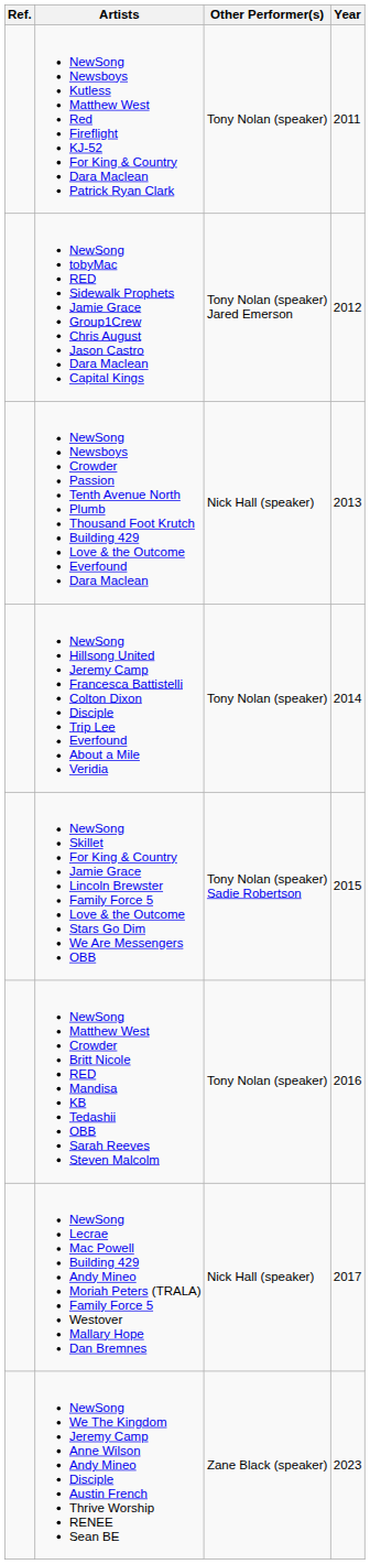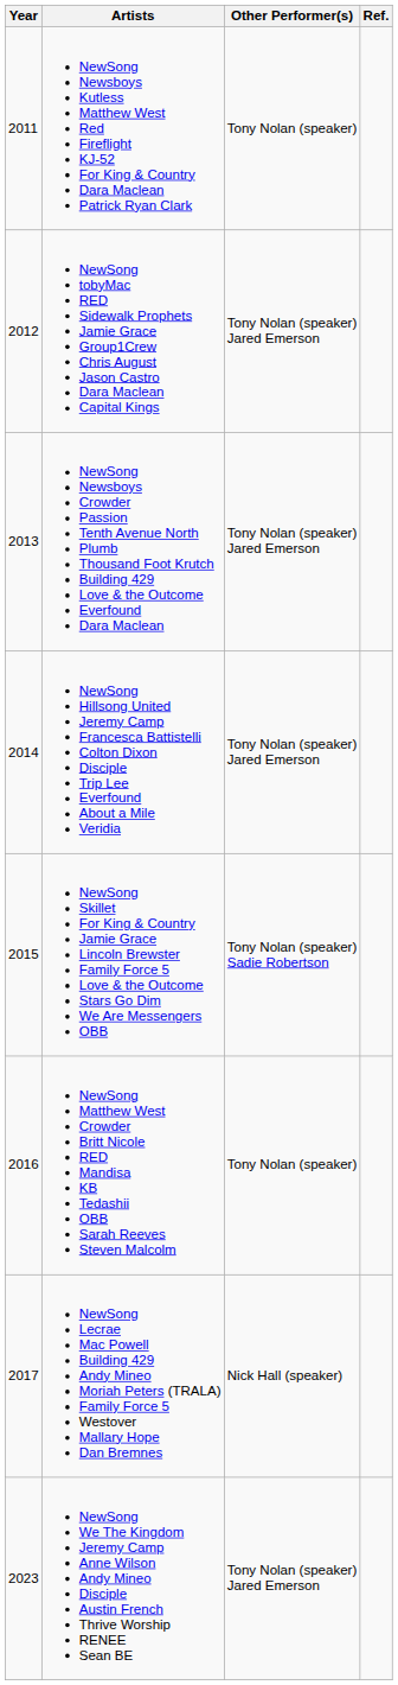columns swapped: Year <-> Ref.
row 4 | Other Performer(s): Nick Hall (speaker) -> Tony Nolan (speaker) Jared Emerson
row 5 | Other Performer(s): Tony Nolan (speaker) -> Tony Nolan (speaker) Jared Emerson
row 9 | Other Performer(s): Zane Black (speaker) -> Tony Nolan (speaker) Jared Emerson
